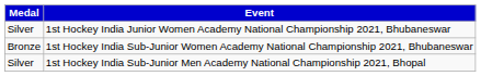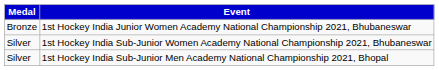row 2 | Medal: Silver -> Bronze
row 3 | Medal: Bronze -> Silver
